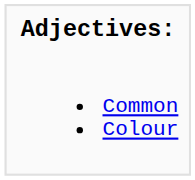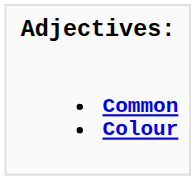row 2 | column 1: normal -> bold
